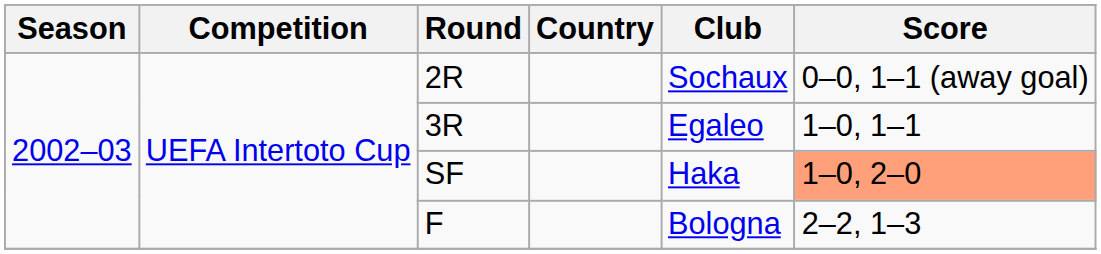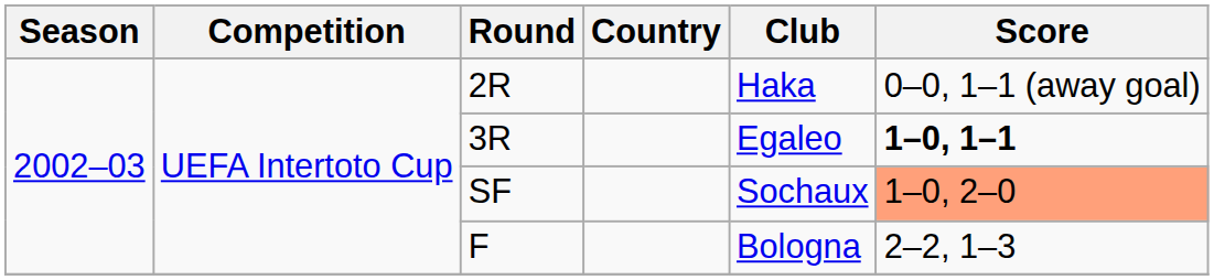2R | Club: Sochaux -> Haka
3R | Score: normal -> bold
SF | Club: Haka -> Sochaux
